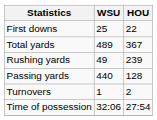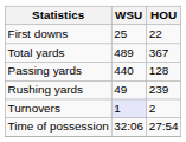rows swapped: Rushing yards <-> Passing yards
Turnovers | WSU: no background -> lavender background
